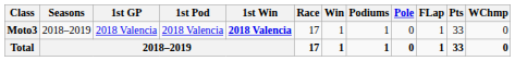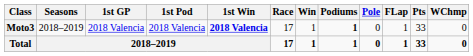Moto3 | Podiums: normal -> bold
